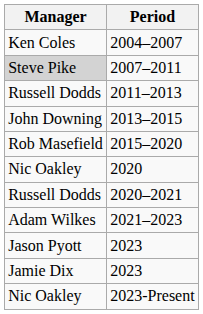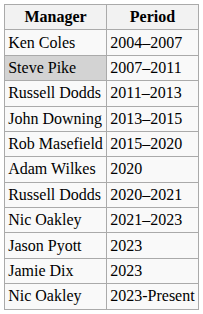row 7 | Manager: Nic Oakley -> Adam Wilkes
row 9 | Manager: Adam Wilkes -> Nic Oakley
